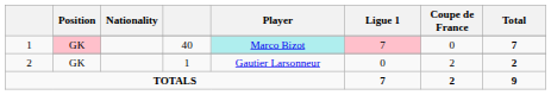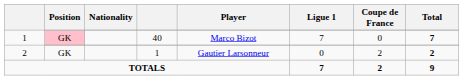40 | Player: paleturquoise background -> no background
40 | Ligue 1: pink background -> no background
